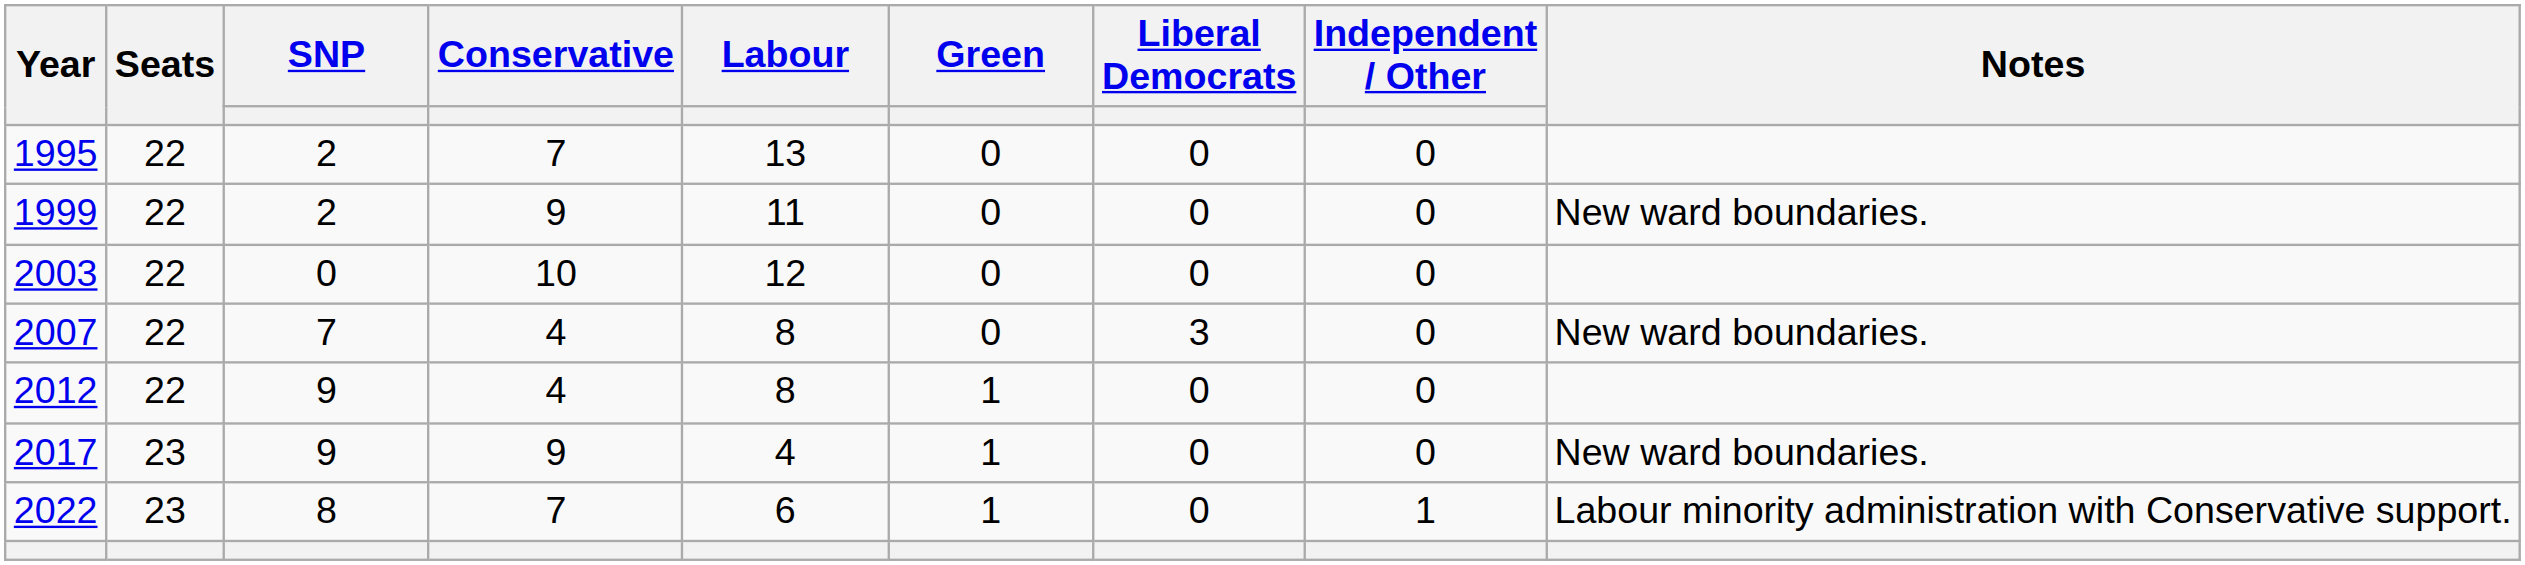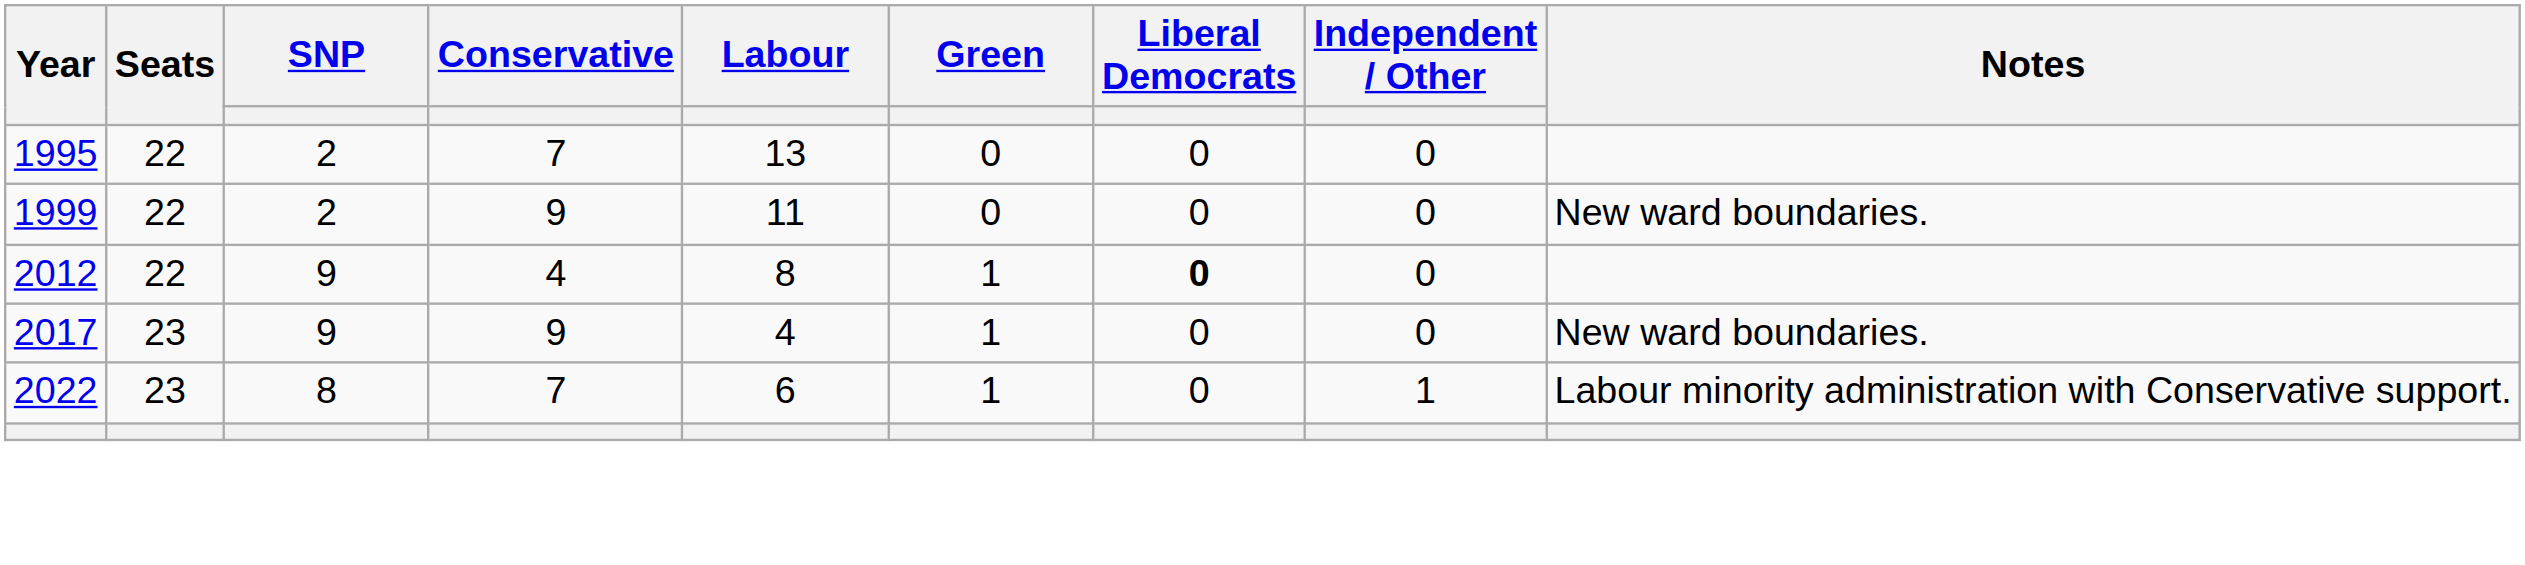- row: 2003 | 22 | 0 | 10 | 12 | 0 | 0 | 0
- row: 2007 | 22 | 7 | 4 | 8 | 0 | 3 | 0 | New ward boundaries.
2012 | Liberal Democrats: normal -> bold
